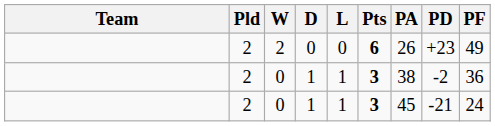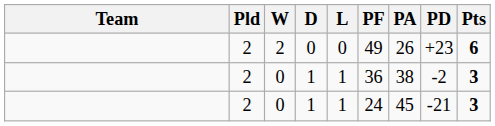columns swapped: PF <-> Pts
